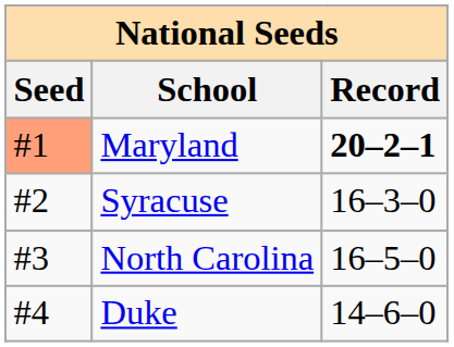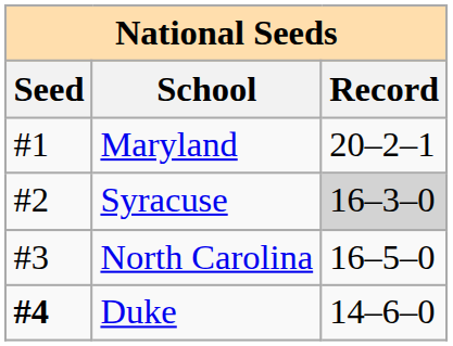Maryland | Seed: lightsalmon background -> no background
Maryland | Record: bold -> normal
Syracuse | Record: no background -> lightgrey background
Duke | Seed: normal -> bold
